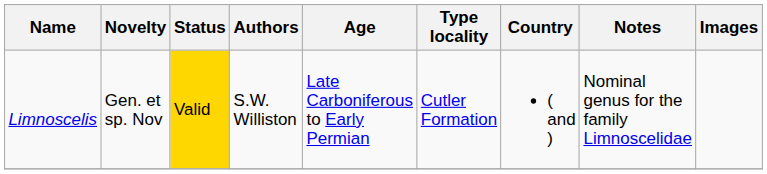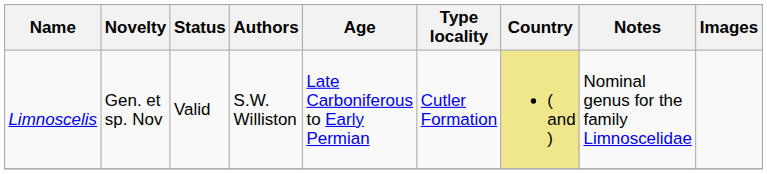Limnoscelis | Status: gold background -> no background
Limnoscelis | Country: no background -> khaki background
